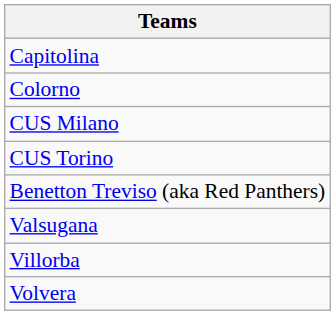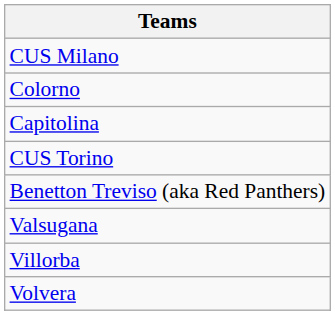row 2 | column 1: Capitolina -> CUS Milano
row 4 | column 1: CUS Milano -> Capitolina
